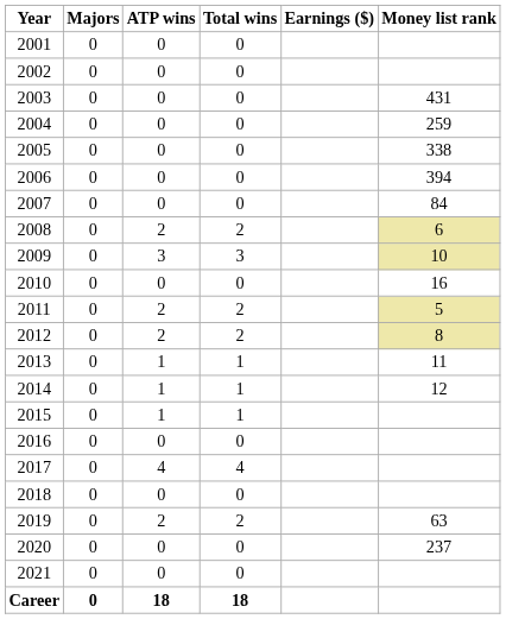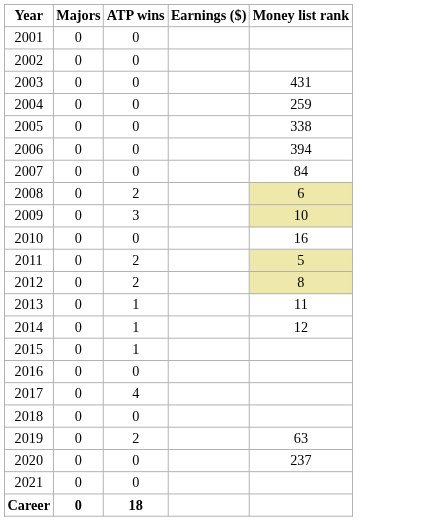- column: Total wins | 0 | 0 | 0 | 0 | 0 | 0 | 0 | 2 | 3 | 0 | 2 | 2 | 1 | 1 | 1 | 0 | 4 | 0 | 2 | 0 | 0 | 18
